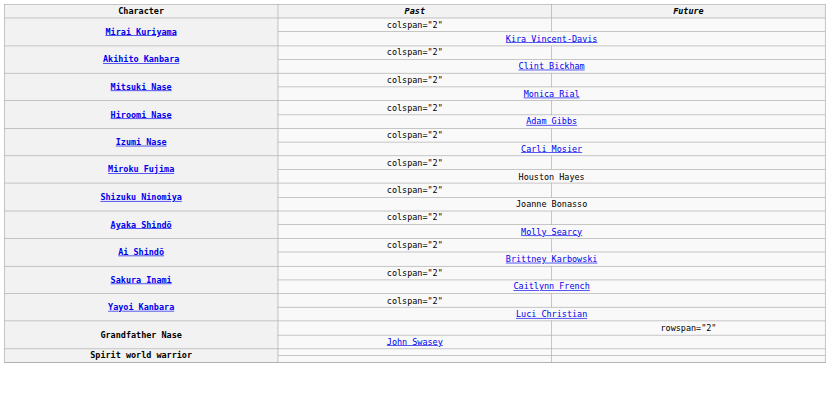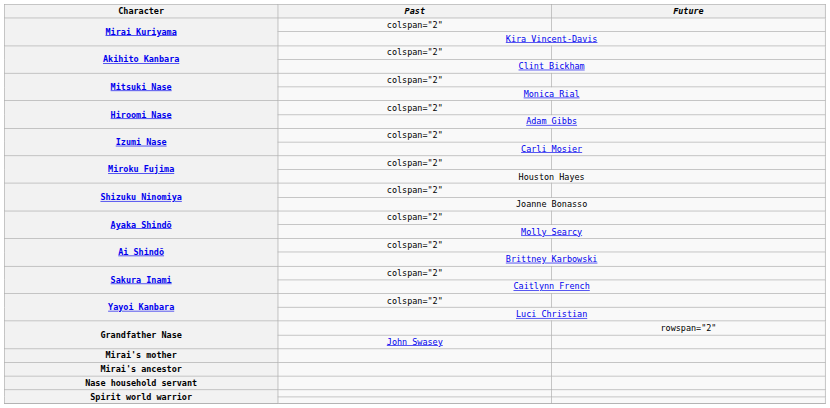+ row: Mirai's mother
+ row: Mirai's ancestor
+ row: Nase household servant
